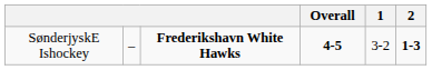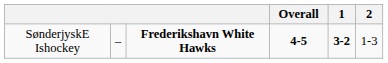SønderjyskE Ishockey | 1: normal -> bold
SønderjyskE Ishockey | 2: bold -> normal
